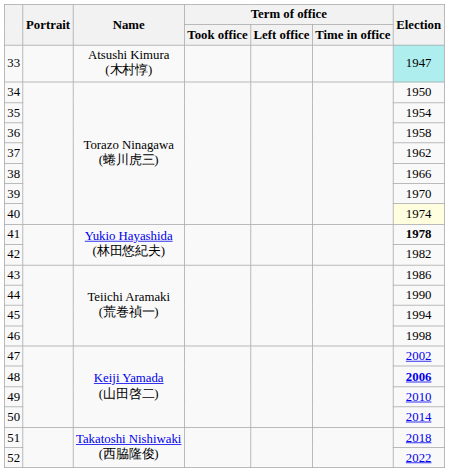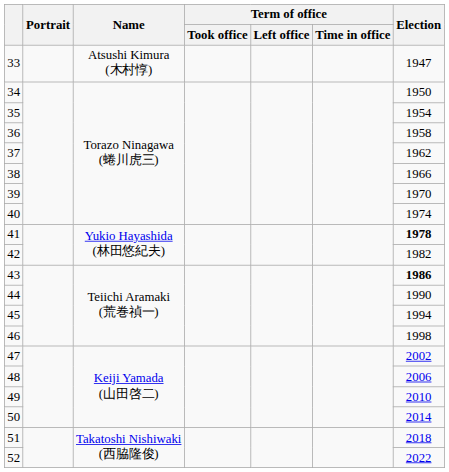33 | Election: paleturquoise background -> no background
40 | Election: lightyellow background -> no background
43 | Election: normal -> bold
48 | Election: bold -> normal
